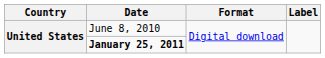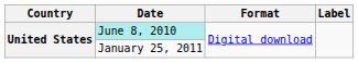June 8, 2010 | Date: no background -> paleturquoise background
January 25, 2011 | Date: bold -> normal
